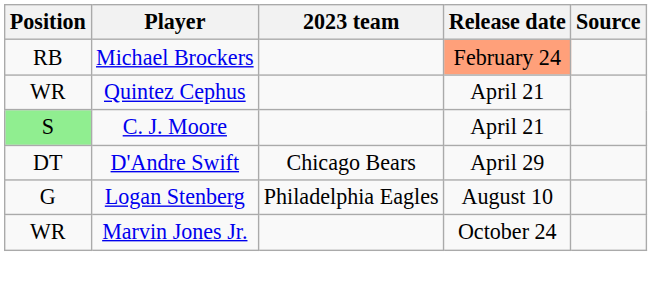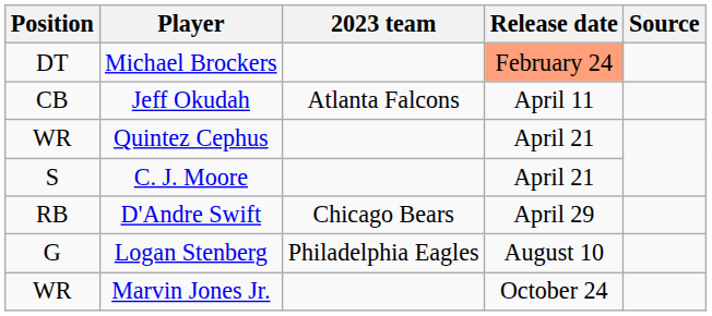Michael Brockers | Position: RB -> DT
+ row: CB | Jeff Okudah | Atlanta Falcons | April 11
C. J. Moore | Position: lightgreen background -> no background
D'Andre Swift | Position: DT -> RB
